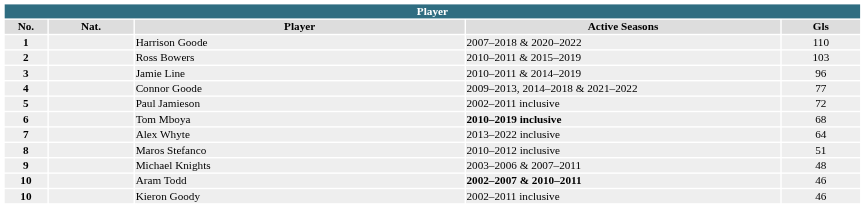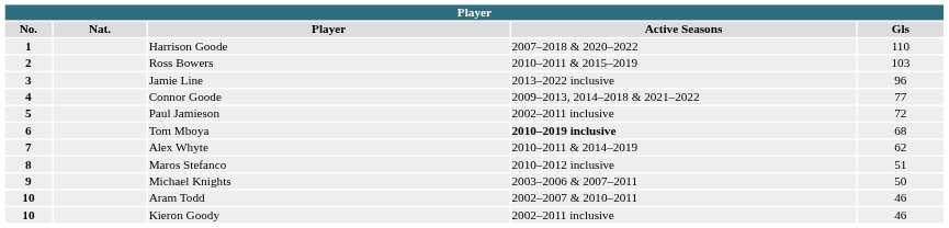Jamie Line | Active Seasons: 2010–2011 & 2014–2019 -> 2013–2022 inclusive
Alex Whyte | Active Seasons: 2013–2022 inclusive -> 2010–2011 & 2014–2019
Alex Whyte | Gls: 64 -> 62
Michael Knights | Gls: 48 -> 50
Aram Todd | Active Seasons: bold -> normal
